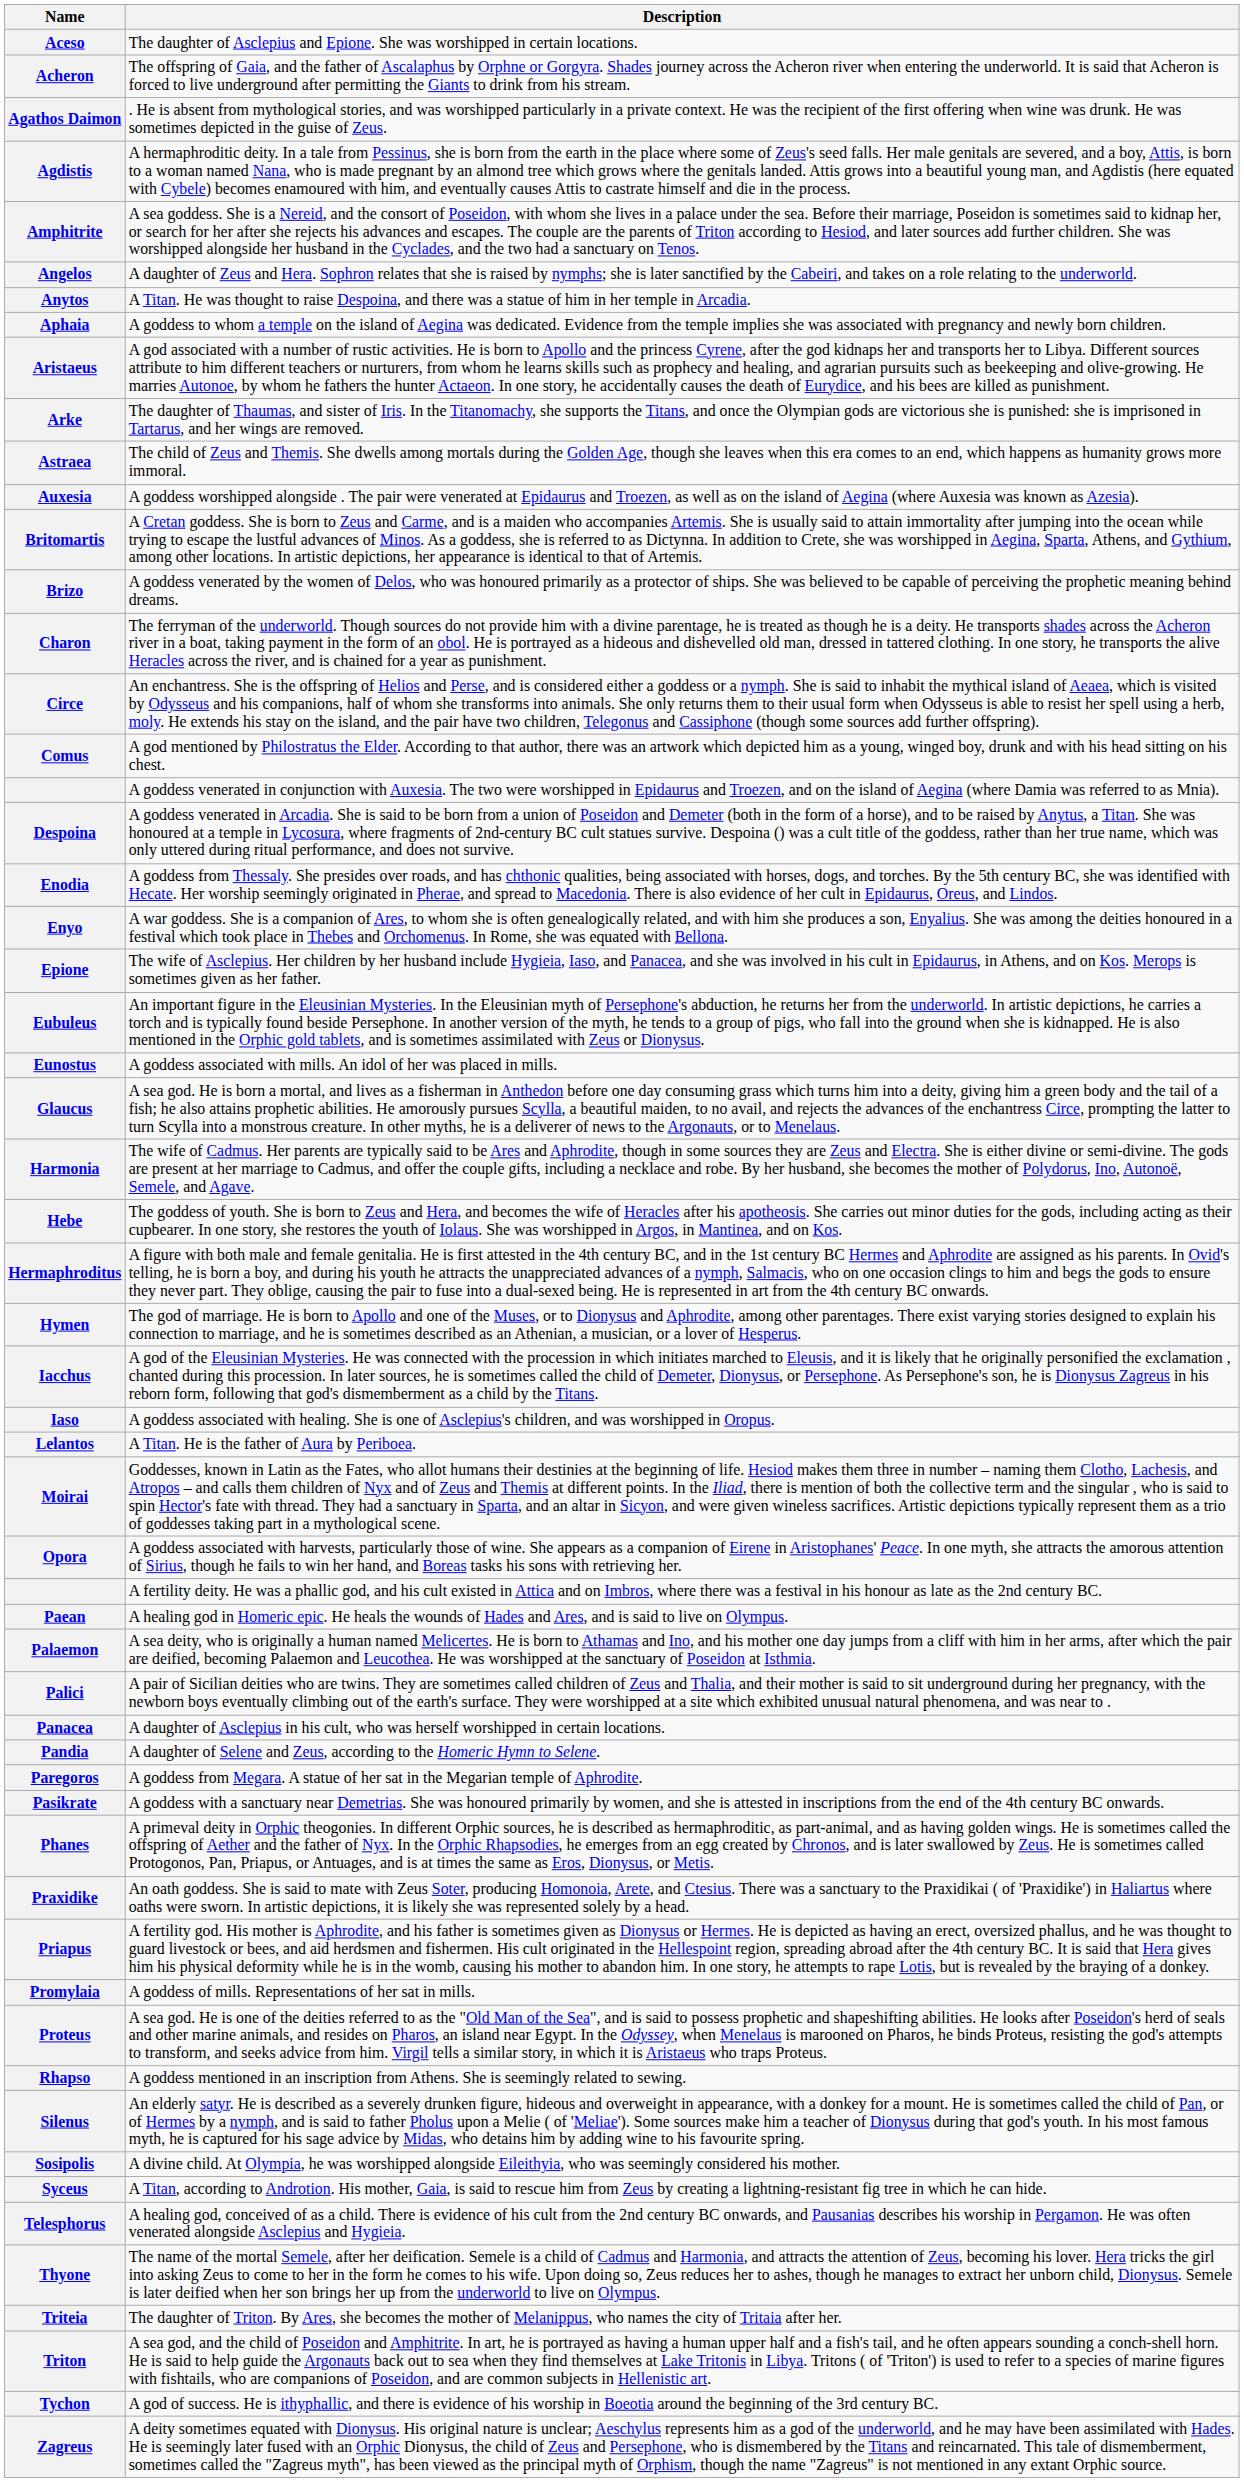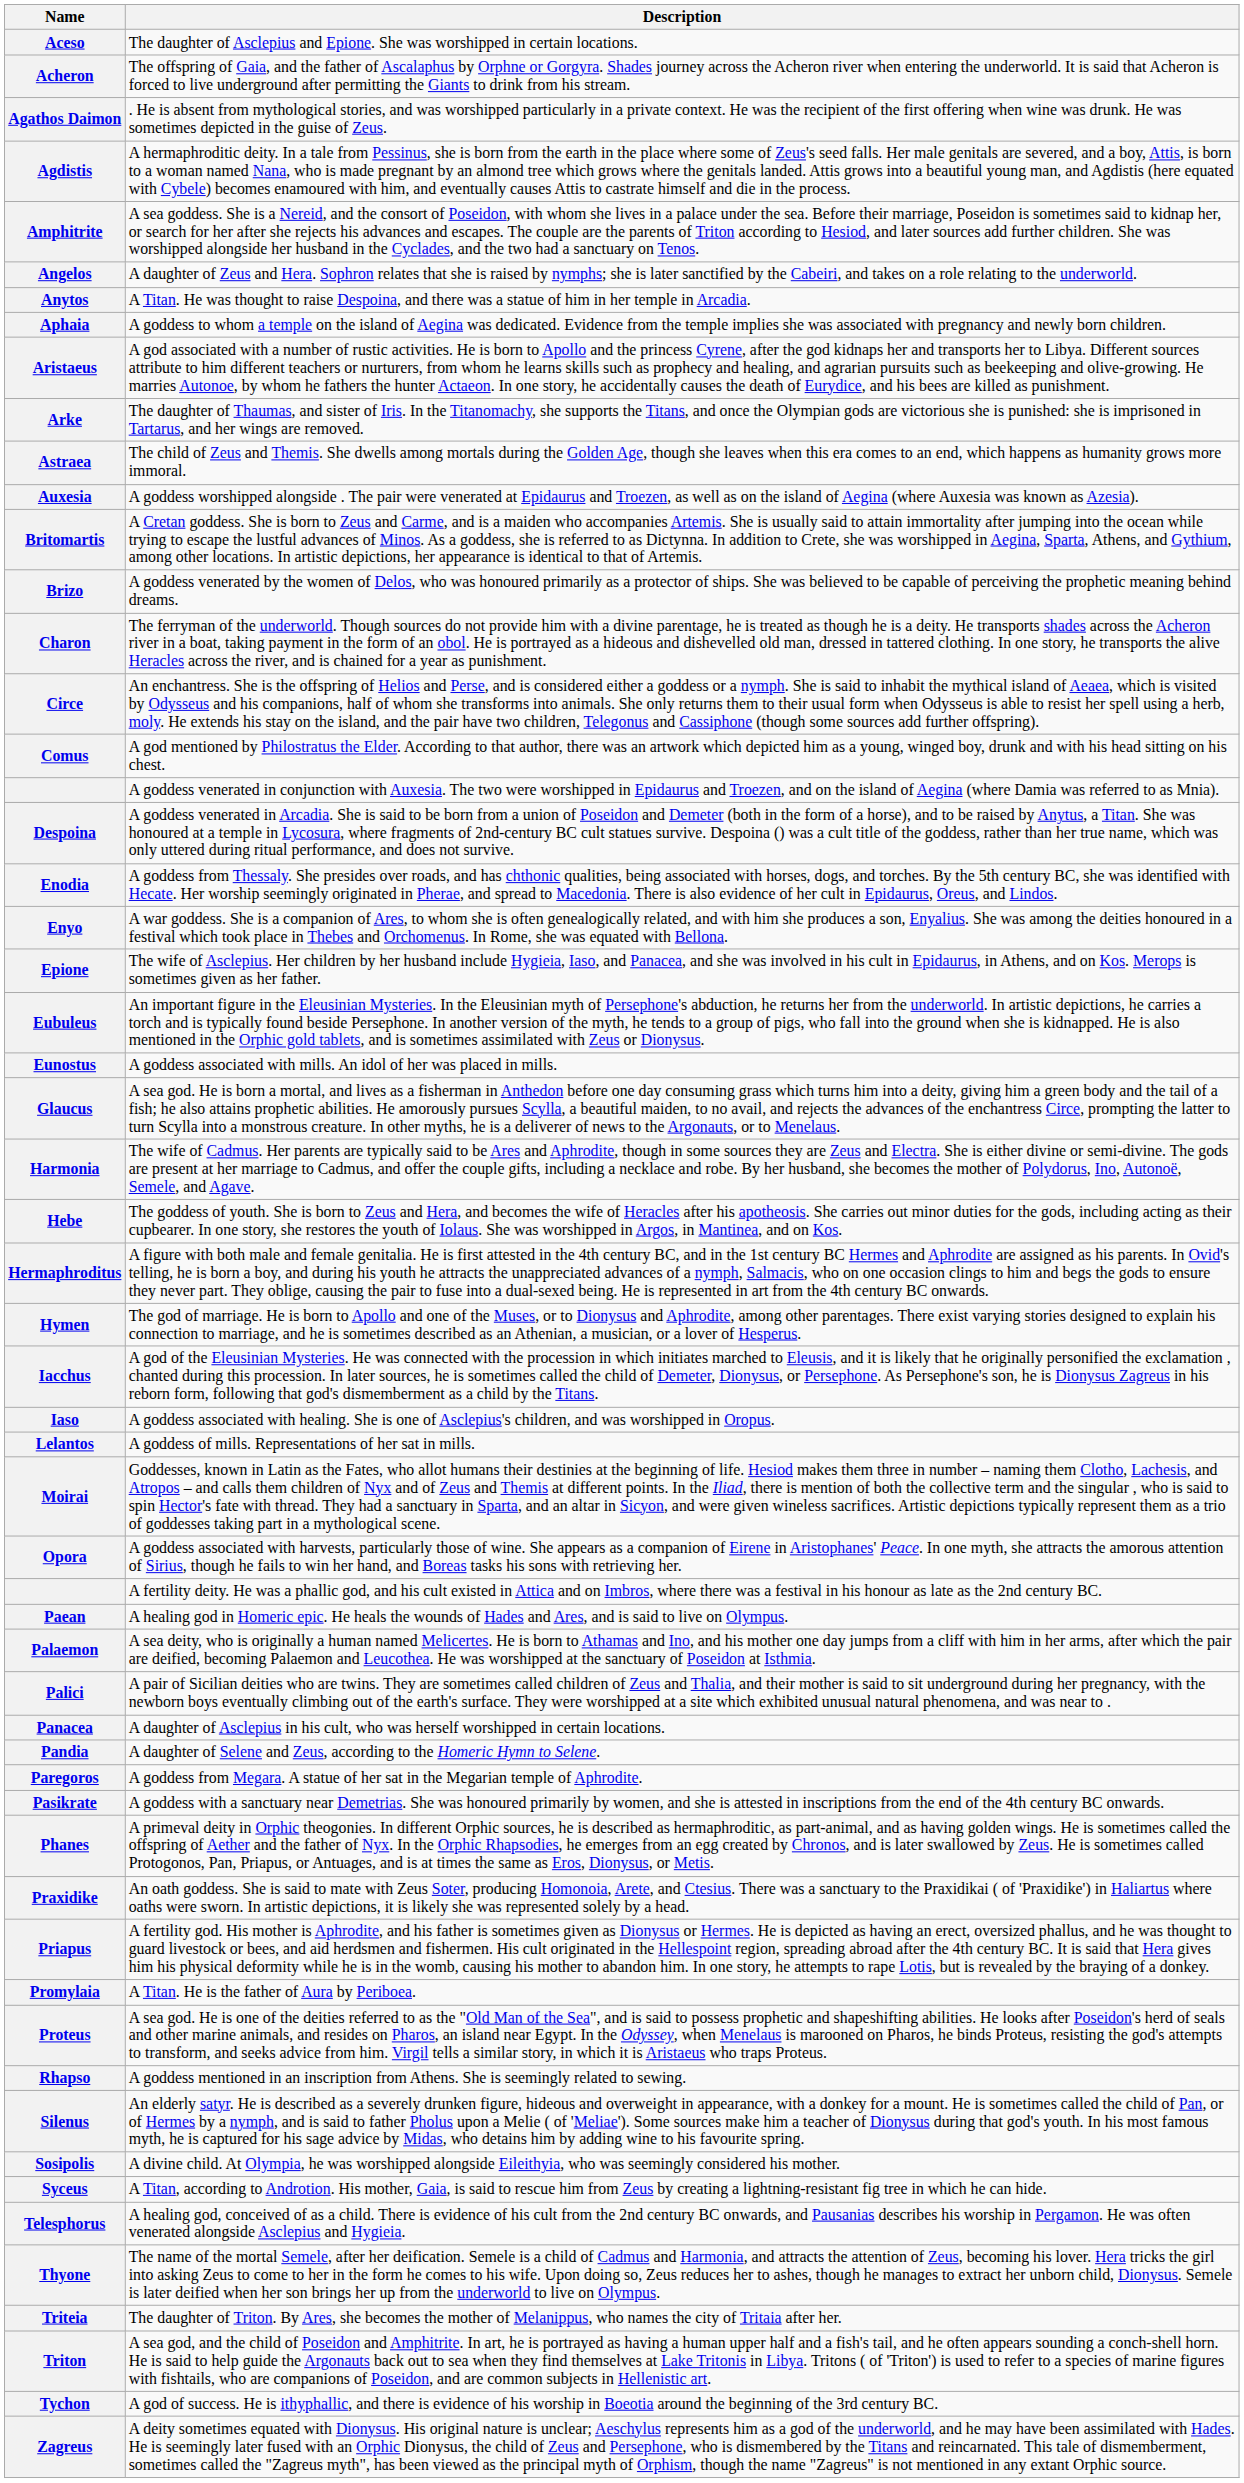row 33 | Description: A Titan. He is the father of Aura by Periboea. -> A goddess of mills. Representations of her sat in mills.
row 47 | Description: A goddess of mills. Representations of her sat in mills. -> A Titan. He is the father of Aura by Periboea.
